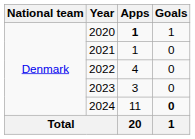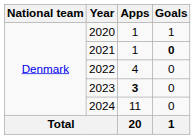2020 | Apps: bold -> normal
2021 | Goals: normal -> bold
2023 | Apps: normal -> bold
2024 | Goals: bold -> normal
